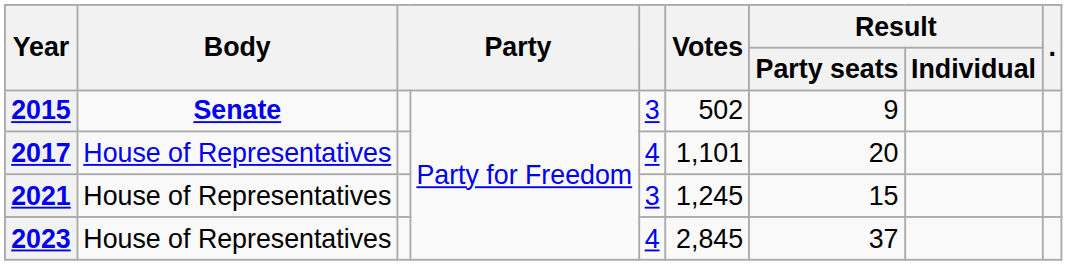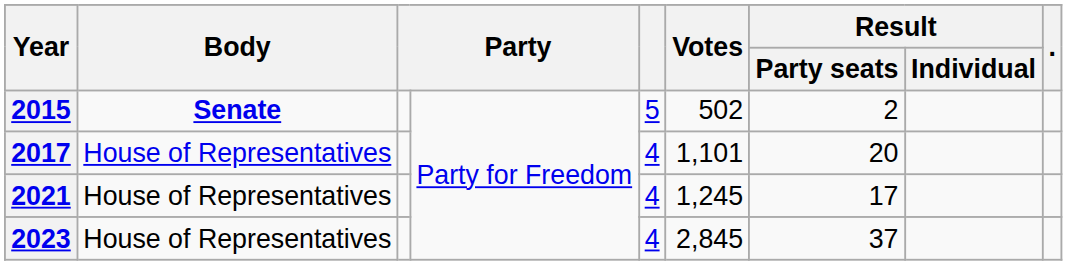2015 | column 5: 3 -> 5
2015 | Result / Party seats: 9 -> 2
2021 | column 5: 3 -> 4
2021 | Result / Party seats: 15 -> 17
